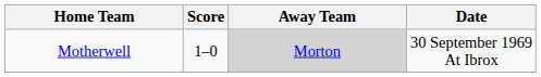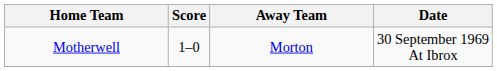Motherwell | Away Team: lightgrey background -> no background
